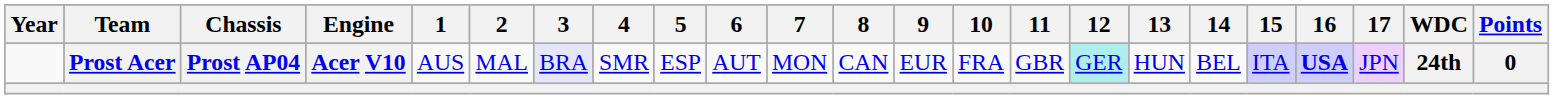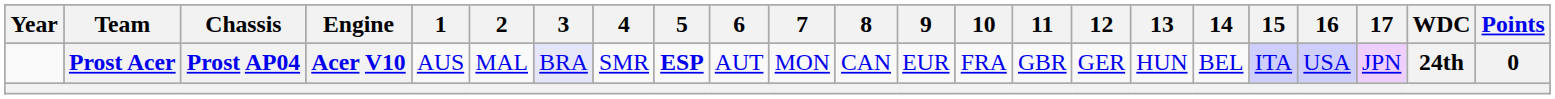Prost Acer | 5: normal -> bold
Prost Acer | 12: paleturquoise background -> no background
Prost Acer | 16: bold -> normal
